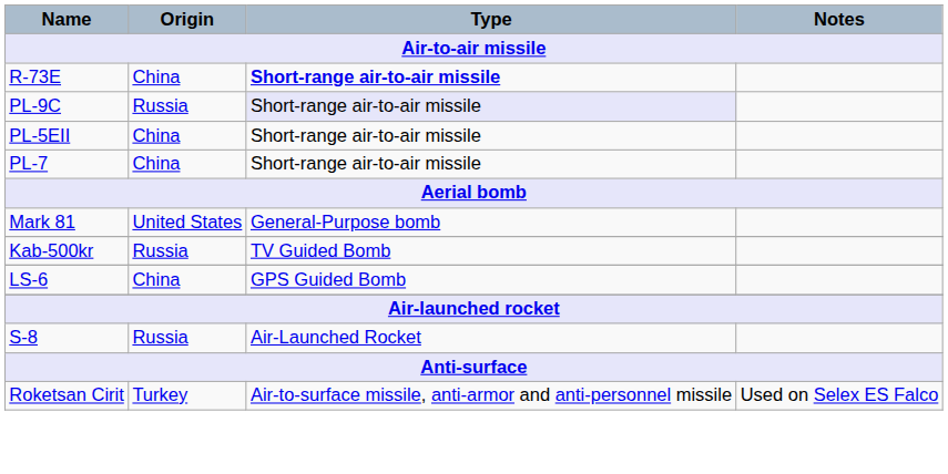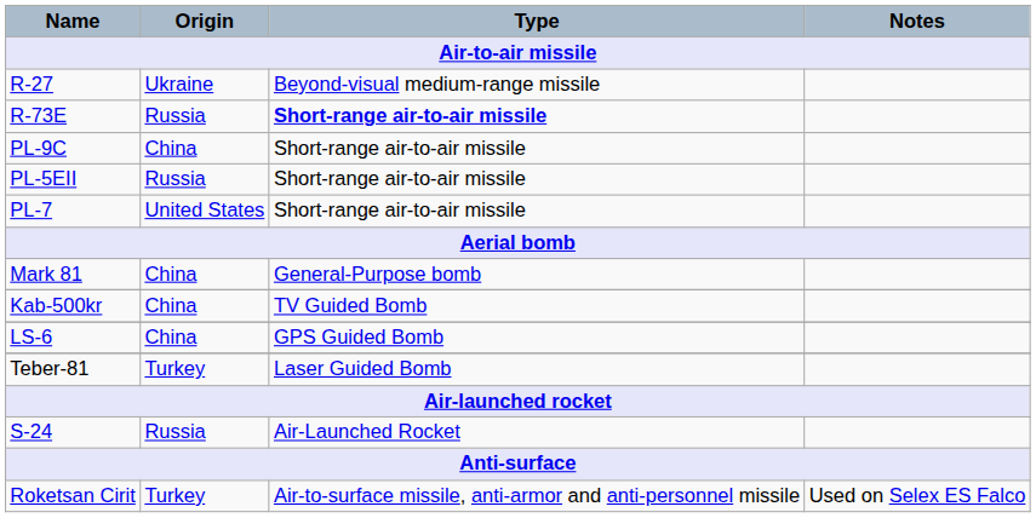+ row: R-27 | Ukraine | Beyond-visual medium-range missile
R-73E | Origin: China -> Russia
PL-9C | Origin: Russia -> China
PL-9C | Type: lavender background -> no background
PL-5EII | Origin: China -> Russia
PL-7 | Origin: China -> United States
Mark 81 | Origin: United States -> China
Kab-500kr | Origin: Russia -> China
+ row: Teber-81 | Turkey | Laser Guided Bomb
+ row: S-24 | Russia | Air-Launched Rocket
- row: S-8 | Russia | Air-Launched Rocket
